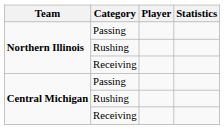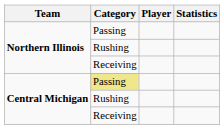Central Michigan / Passing | Category: no background -> khaki background
